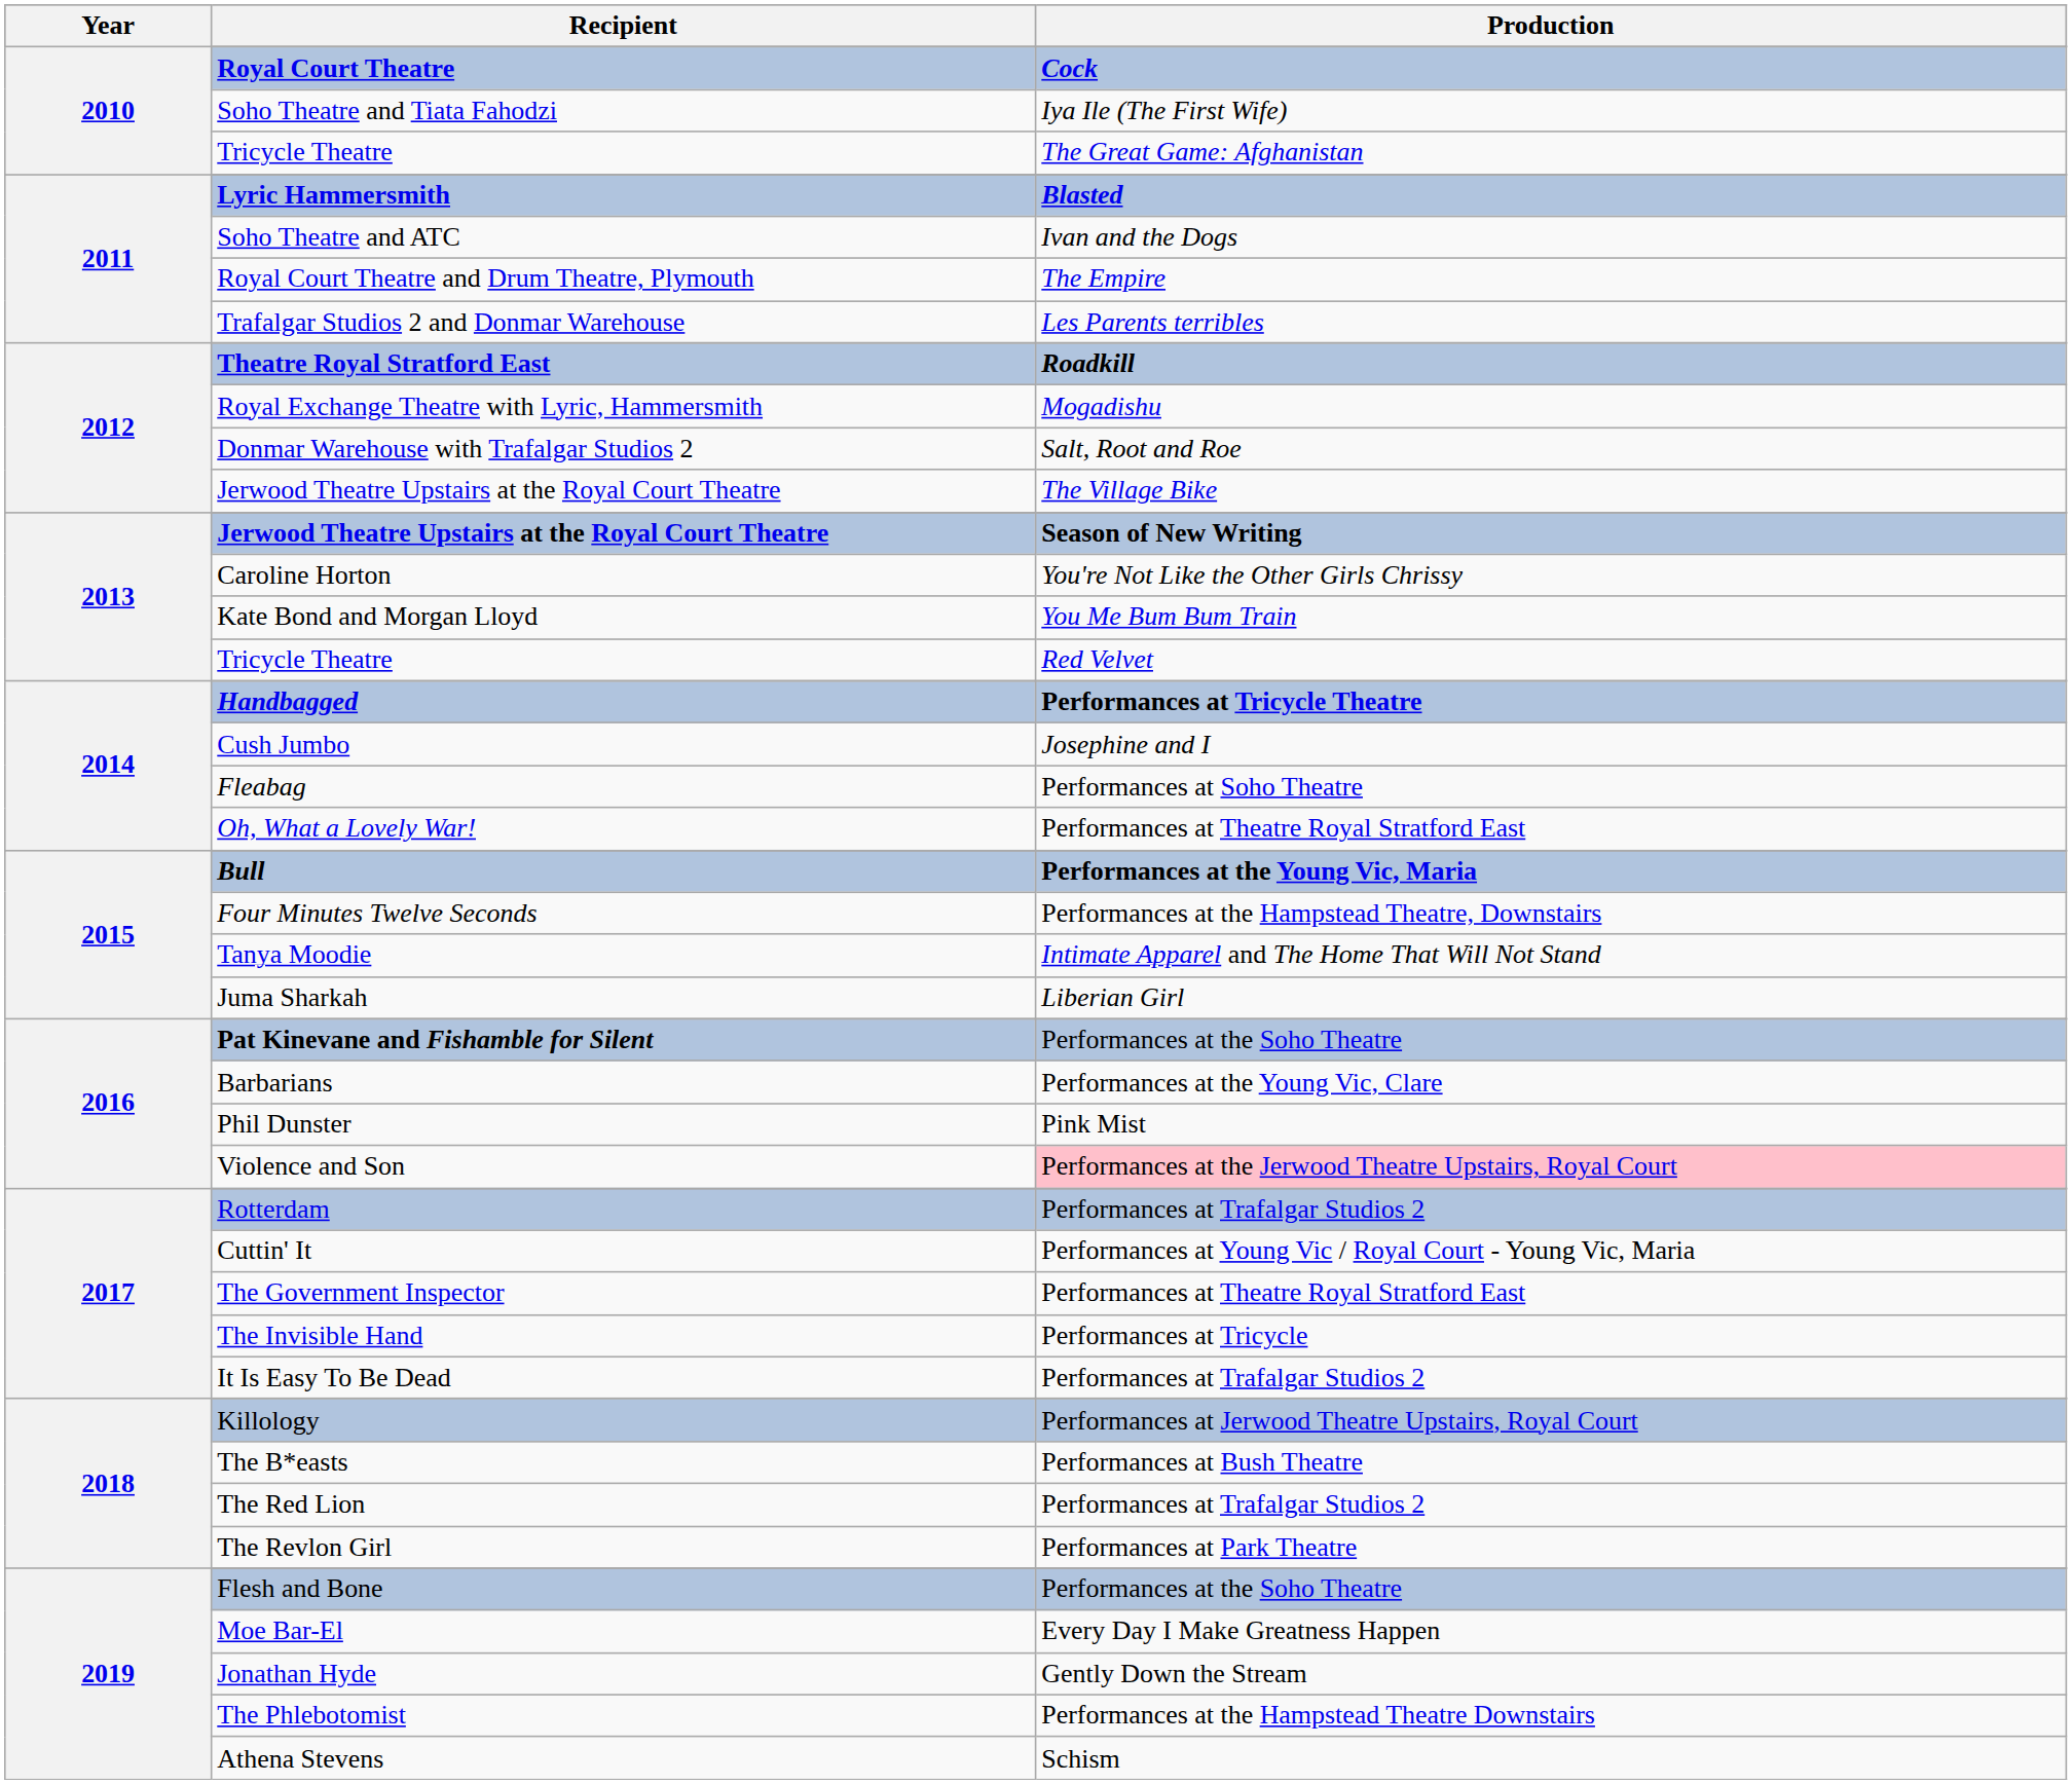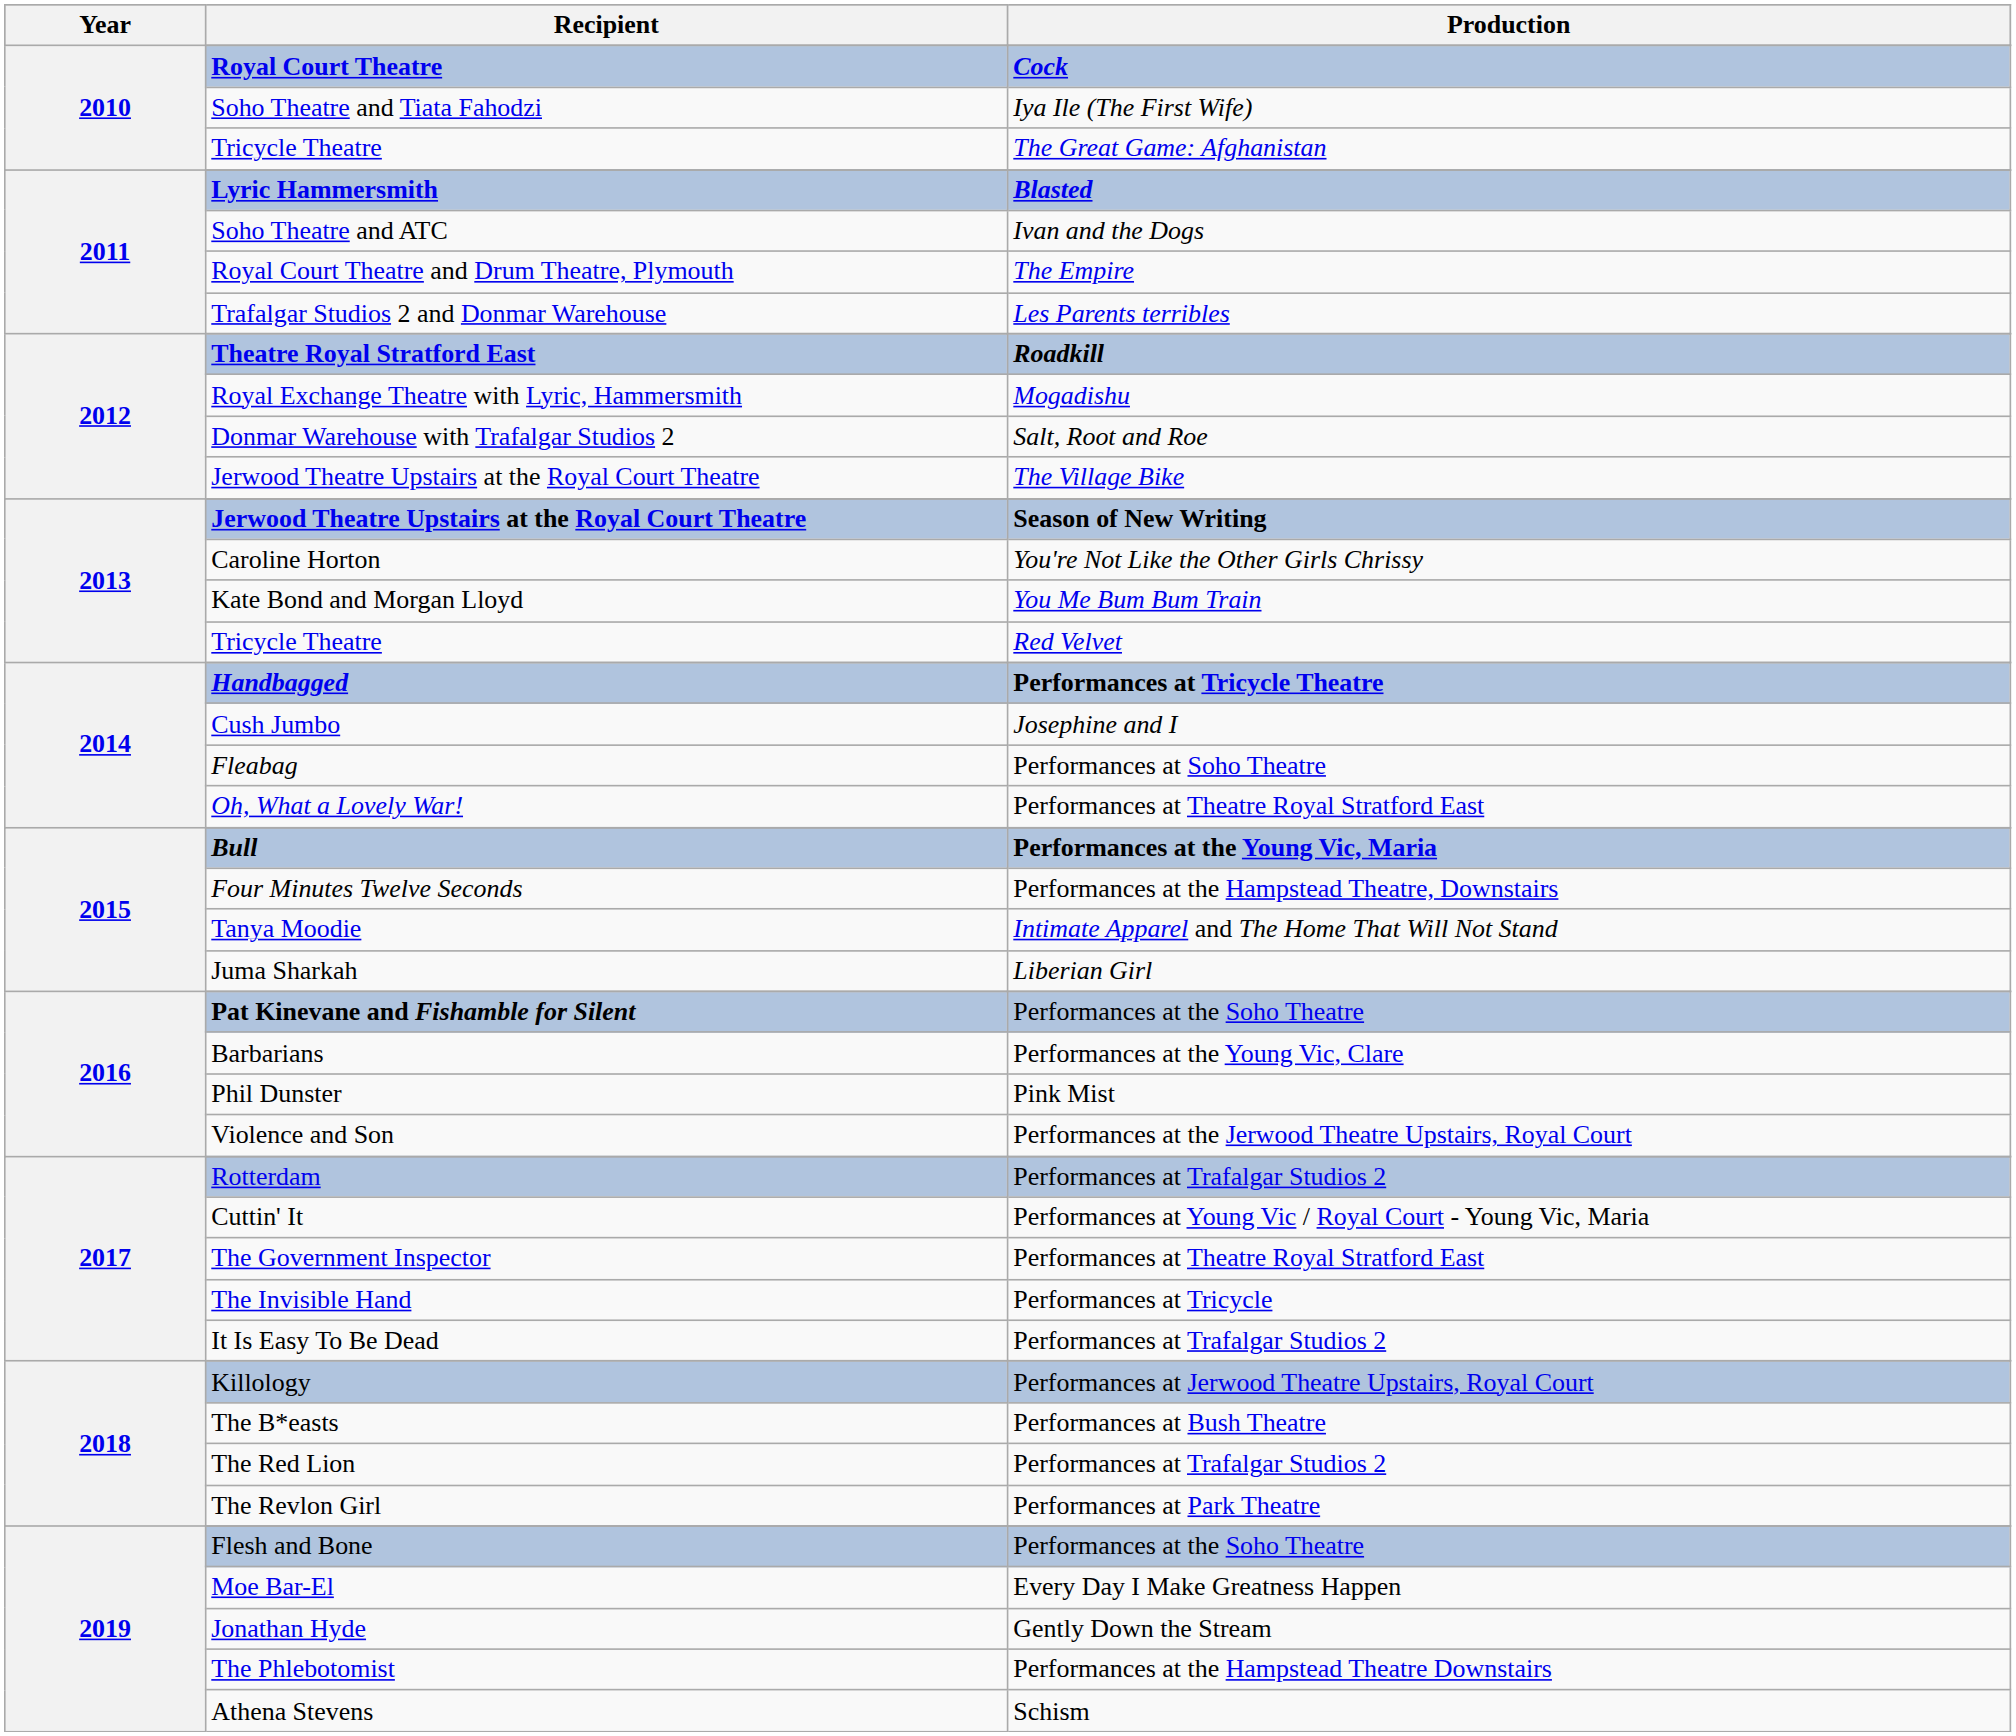Violence and Son | Production: pink background -> no background
